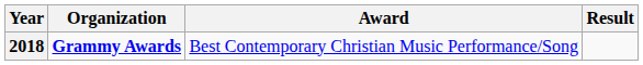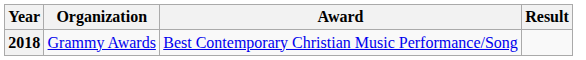2018 | Organization: bold -> normal
